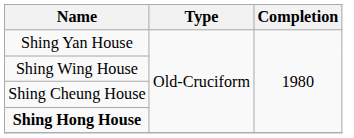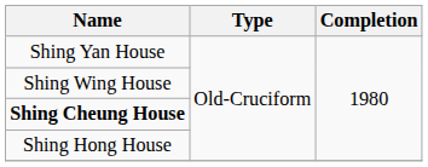Shing Cheung House | Name: normal -> bold
Shing Hong House | Name: bold -> normal
